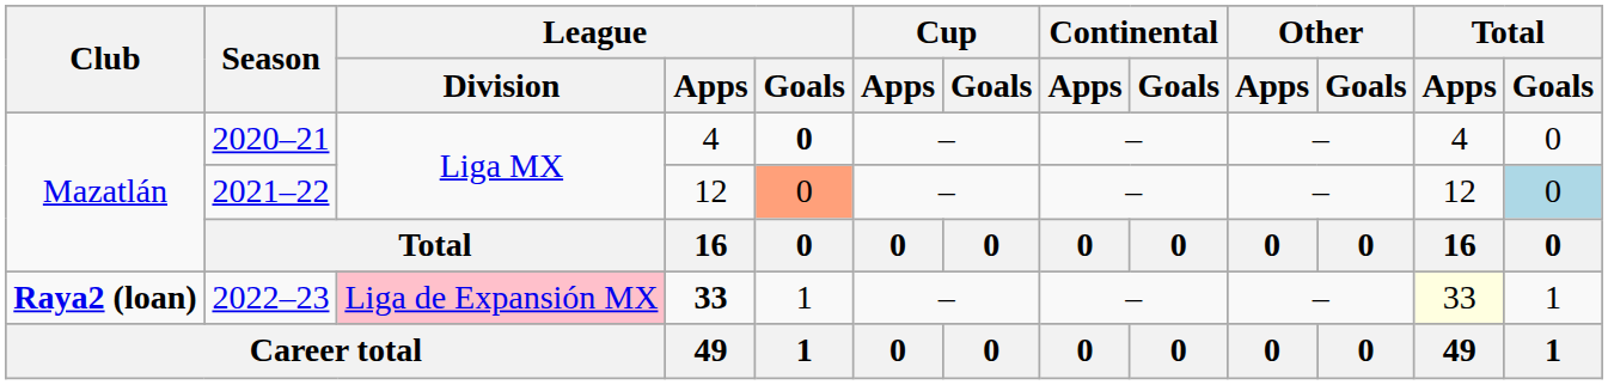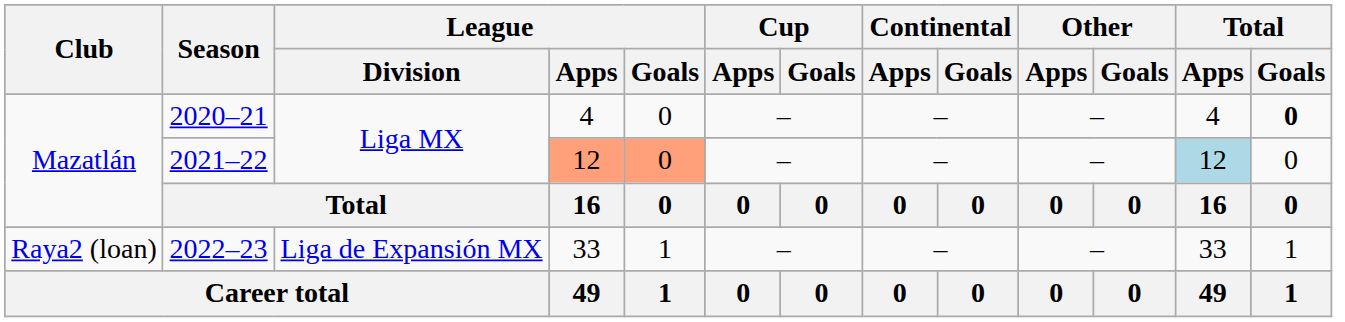2020–21 | League / Goals: bold -> normal
2020–21 | Total / Goals: normal -> bold
2021–22 | League / Apps: no background -> lightsalmon background
2021–22 | Total / Apps: no background -> lightblue background
2021–22 | Total / Goals: lightblue background -> no background
2022–23 | Club: bold -> normal
2022–23 | League / Division: pink background -> no background
2022–23 | League / Apps: bold -> normal
2022–23 | Total / Apps: lightyellow background -> no background
